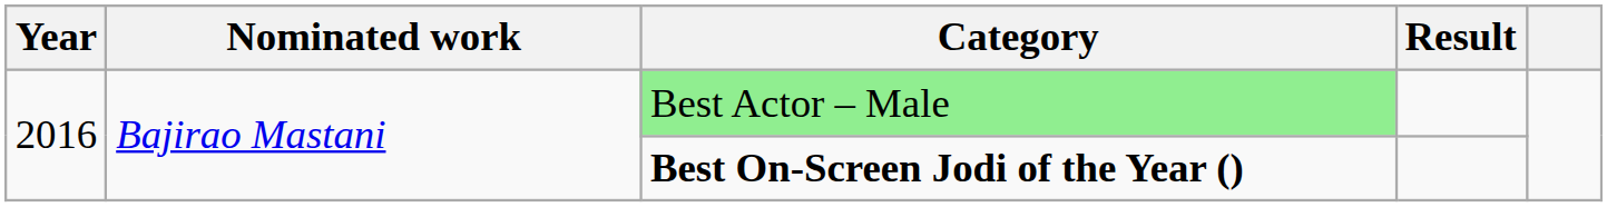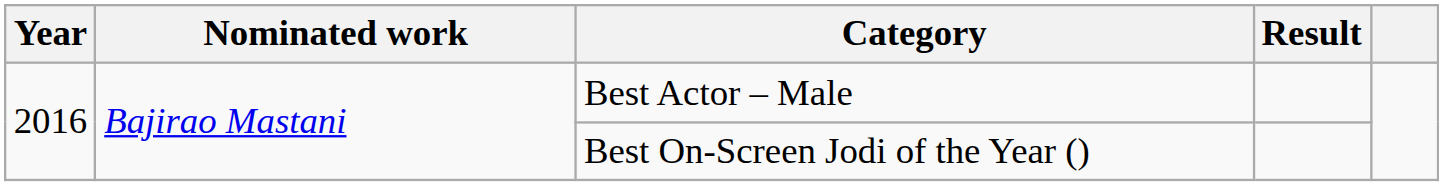Best Actor – Male | Category: lightgreen background -> no background
Best On-Screen Jodi of the Year () | Category: bold -> normal
